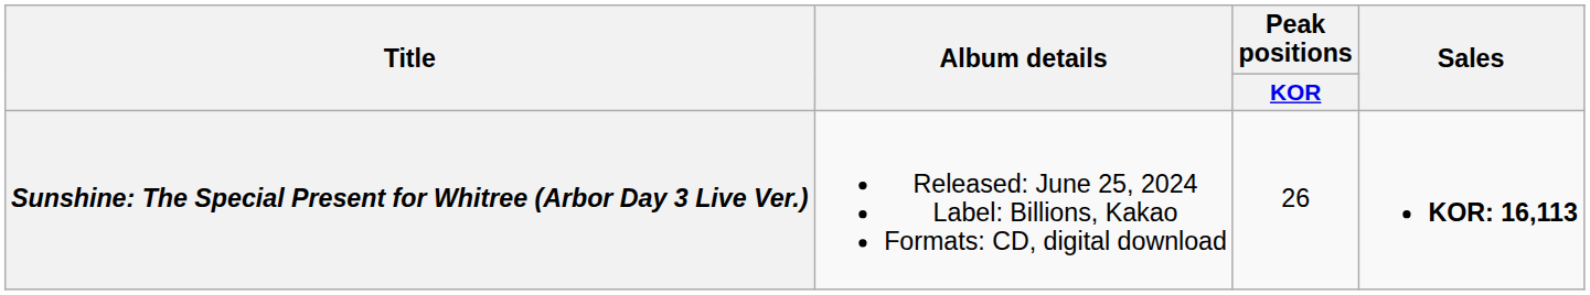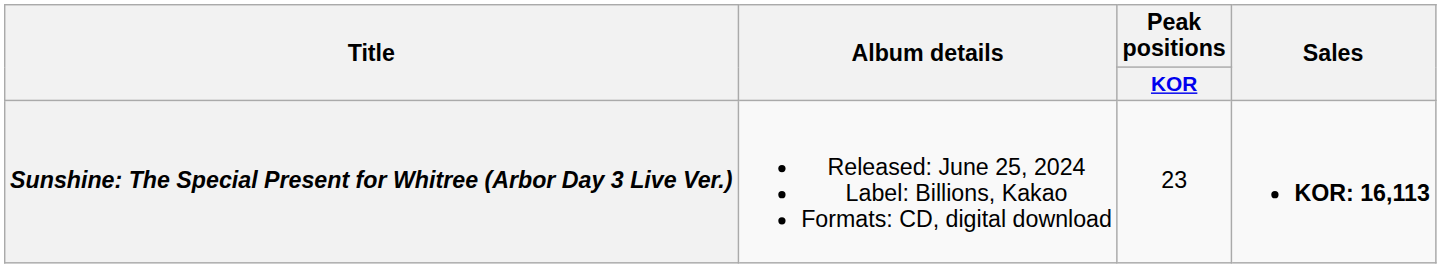row 3 | Peak positions / KOR: 26 -> 23
